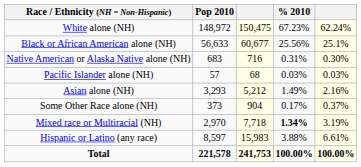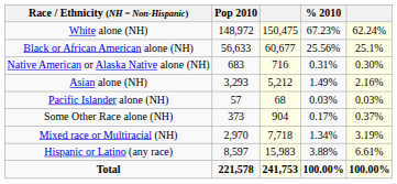rows swapped: Asian alone (NH) <-> Pacific Islander alone (NH)
Mixed race or Multiracial (NH) | % 2010: bold -> normal
